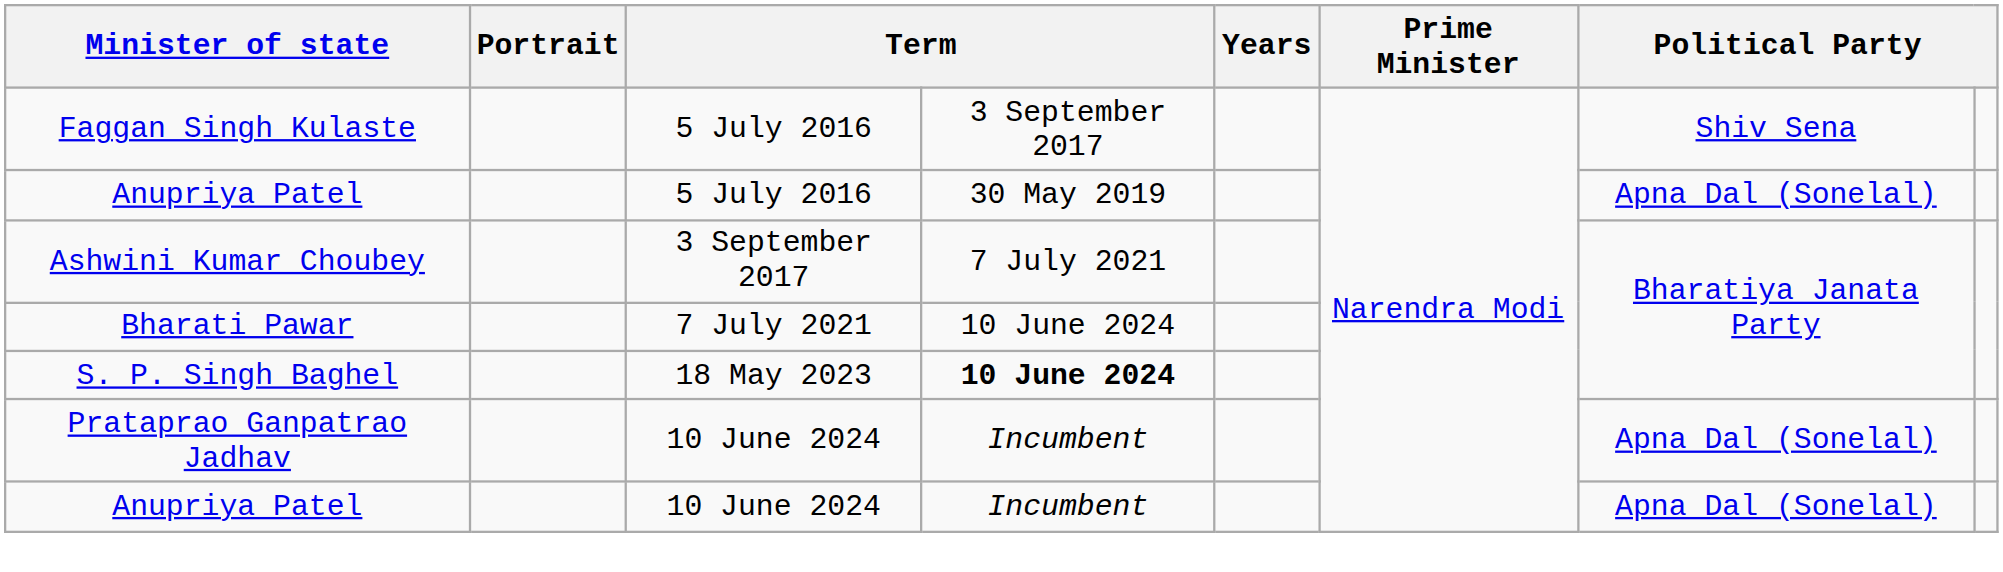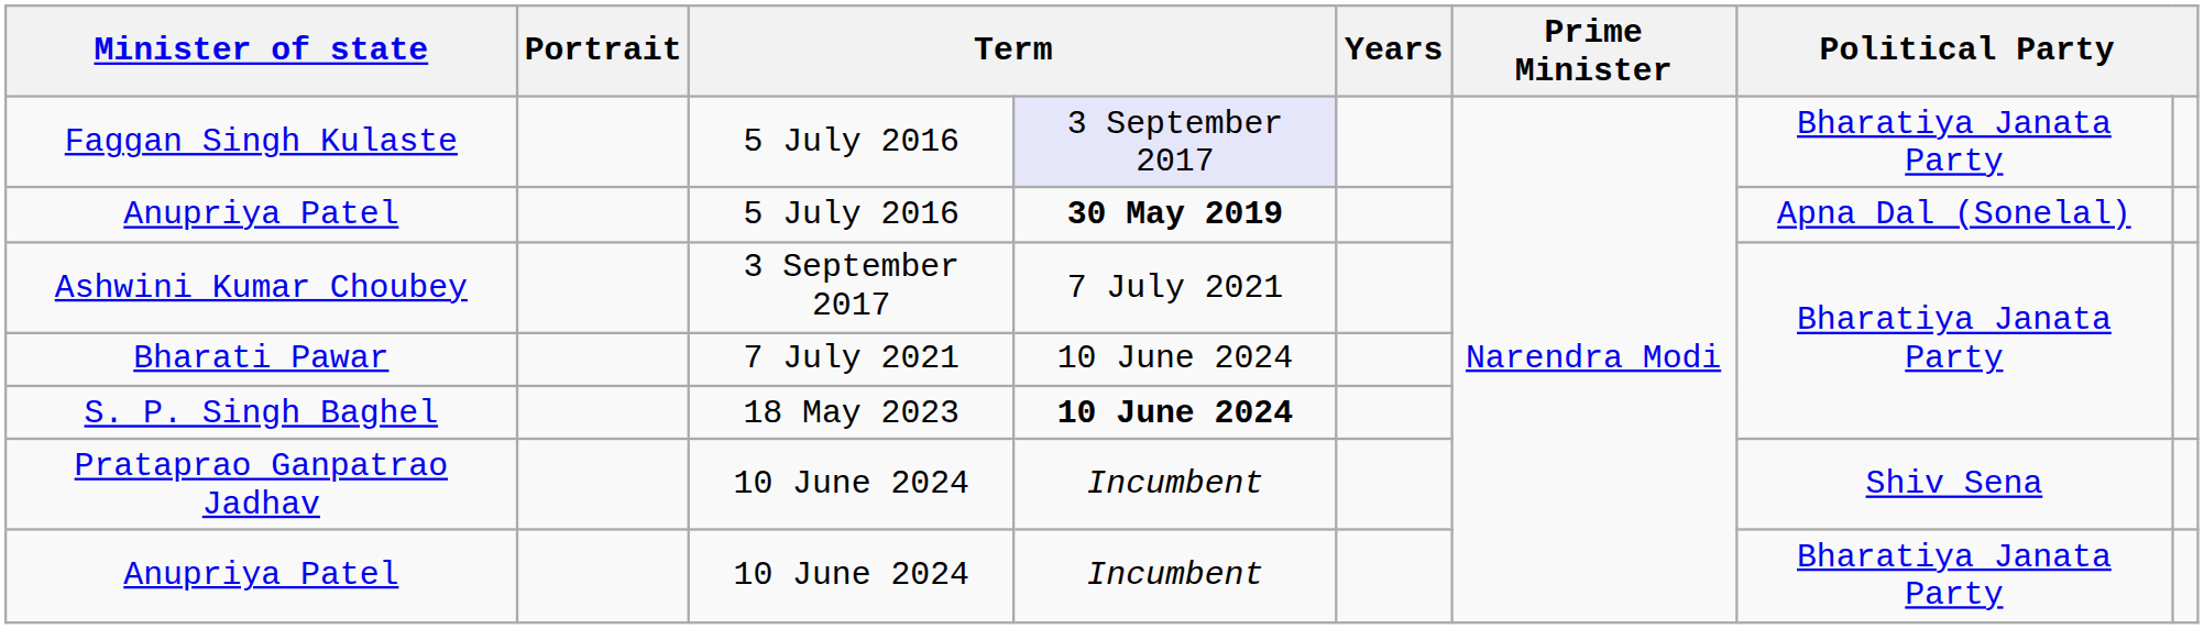Faggan Singh Kulaste | column 4: no background -> lavender background
Faggan Singh Kulaste | column 7: Shiv Sena -> Bharatiya Janata Party
Anupriya Patel / 5 July 2016 | column 4: normal -> bold
Prataprao Ganpatrao Jadhav | column 7: Apna Dal (Sonelal) -> Shiv Sena
Anupriya Patel / 10 June 2024 | column 7: Apna Dal (Sonelal) -> Bharatiya Janata Party
